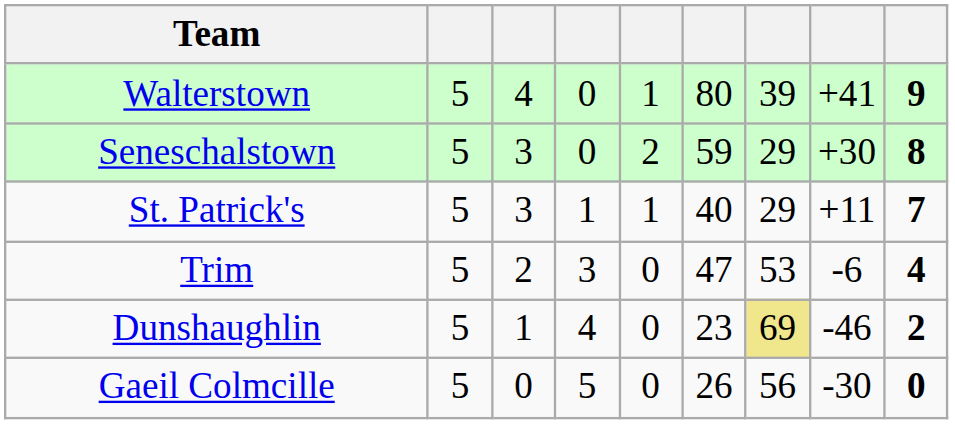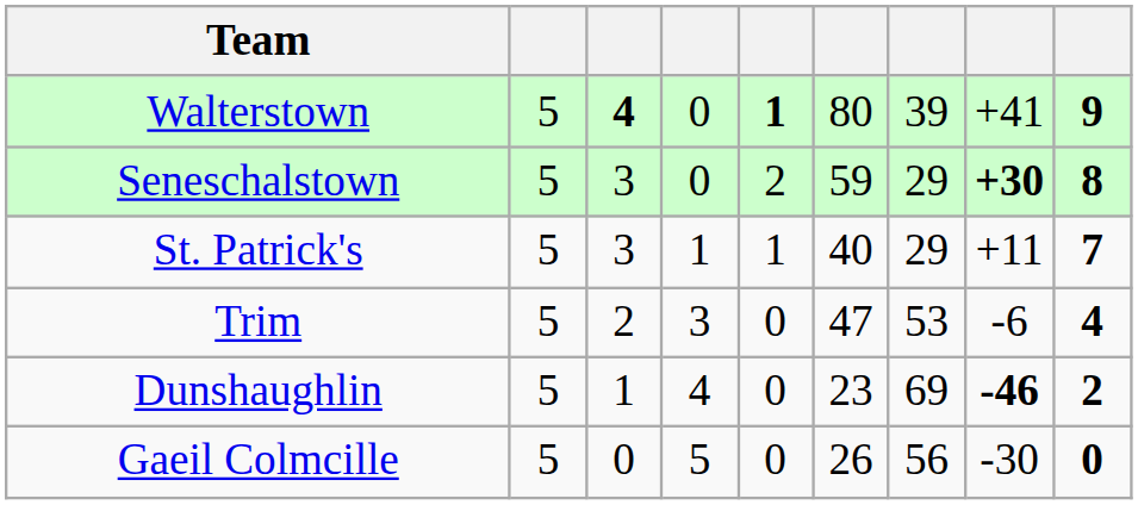Walterstown | column 3: normal -> bold
Walterstown | column 5: normal -> bold
Seneschalstown | column 8: normal -> bold
Dunshaughlin | column 7: khaki background -> no background
Dunshaughlin | column 8: normal -> bold
